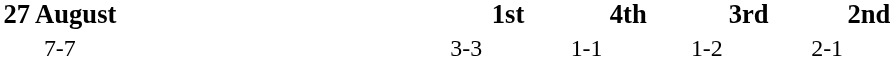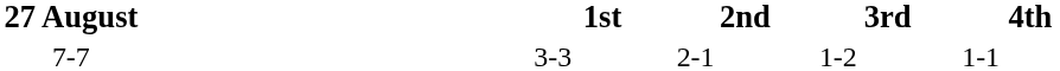columns swapped: 2nd <-> 4th
